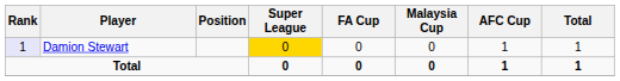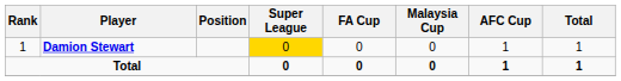row 2 | Rank: lavender background -> no background
row 2 | Player: normal -> bold
